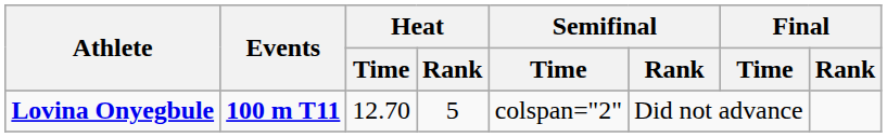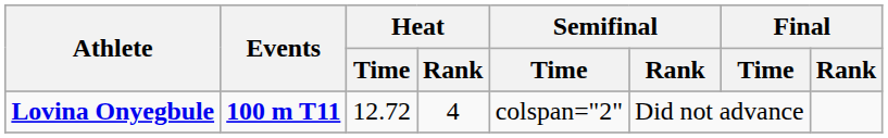Lovina Onyegbule | Heat / Time: 12.70 -> 12.72
Lovina Onyegbule | Heat / Rank: 5 -> 4
